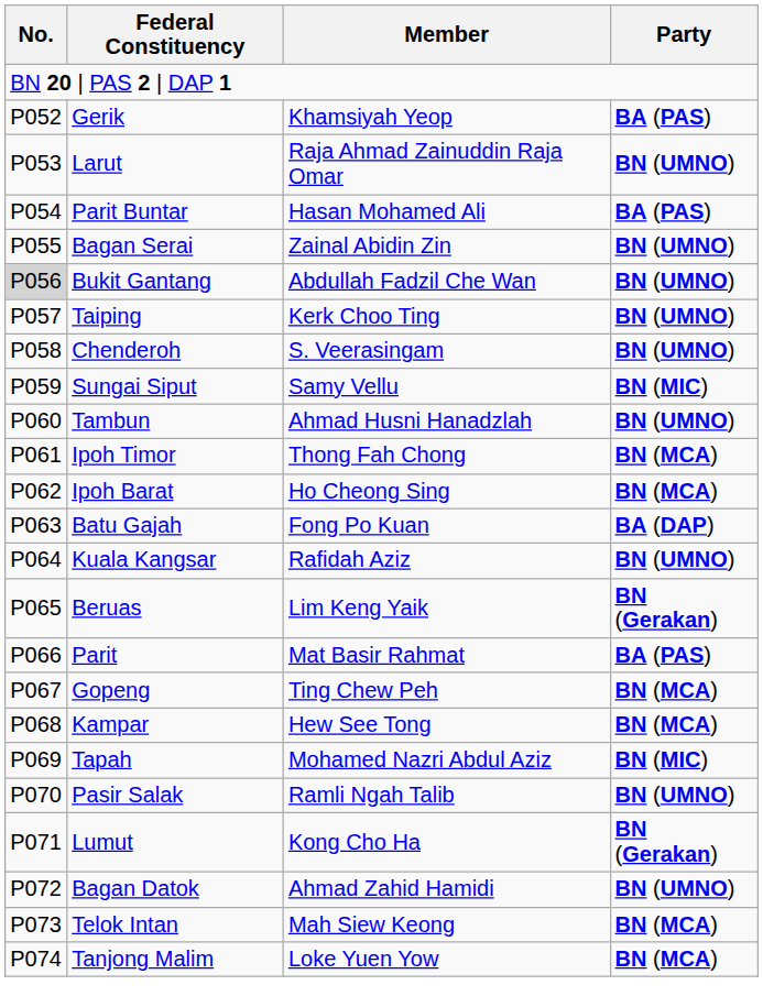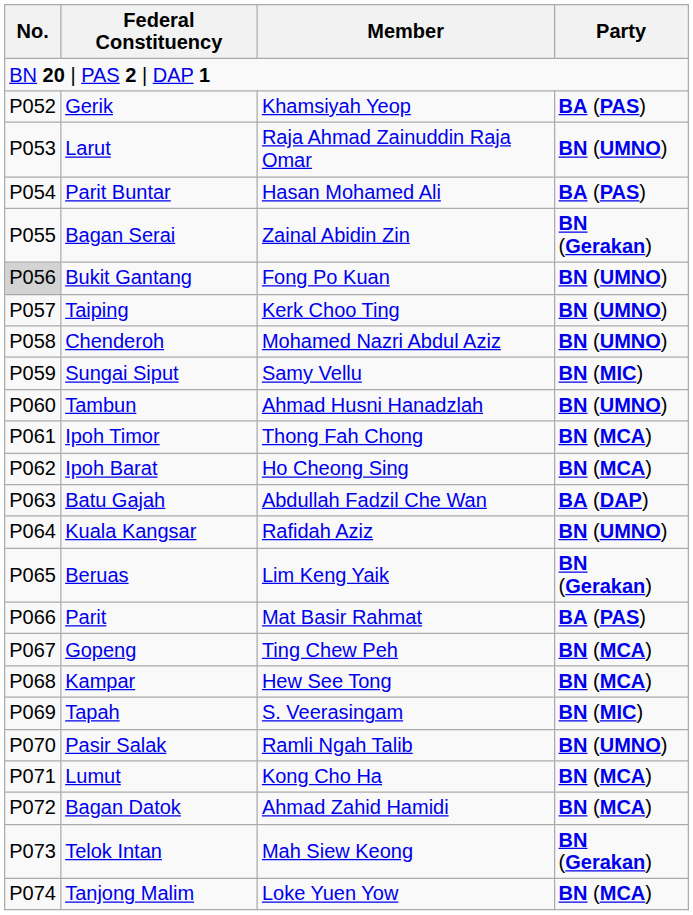Bagan Serai | Party: BN (UMNO) -> BN (Gerakan)
Bukit Gantang | Member: Abdullah Fadzil Che Wan -> Fong Po Kuan
Chenderoh | Member: S. Veerasingam -> Mohamed Nazri Abdul Aziz
Batu Gajah | Member: Fong Po Kuan -> Abdullah Fadzil Che Wan
Tapah | Member: Mohamed Nazri Abdul Aziz -> S. Veerasingam
Lumut | Party: BN (Gerakan) -> BN (MCA)
Bagan Datok | Party: BN (UMNO) -> BN (MCA)
Telok Intan | Party: BN (MCA) -> BN (Gerakan)
